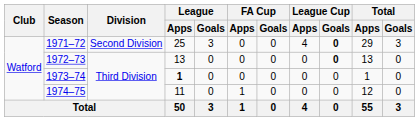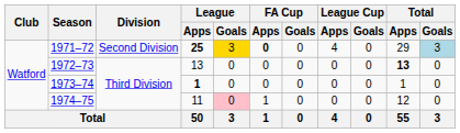1971–72 | League / Apps: normal -> bold
1971–72 | League / Goals: no background -> gold background
1971–72 | FA Cup / Apps: normal -> bold
1971–72 | League Cup / Goals: bold -> normal
1971–72 | Total / Goals: no background -> lightblue background
1972–73 | League Cup / Goals: bold -> normal
1972–73 | Total / Apps: normal -> bold
1974–75 | League / Goals: no background -> pink background
